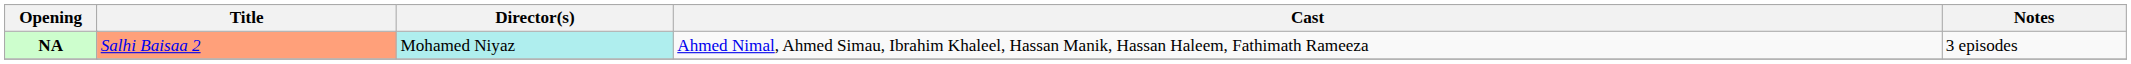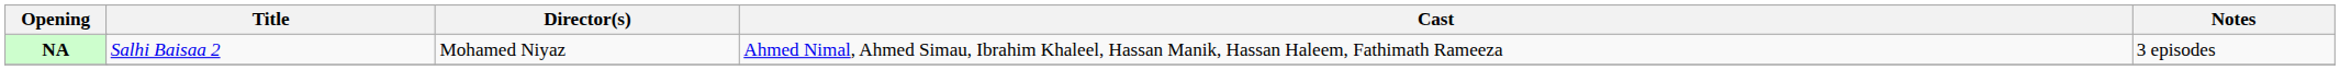NA | Title: lightsalmon background -> no background
NA | Director(s): paleturquoise background -> no background
